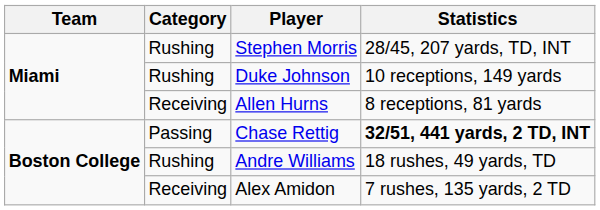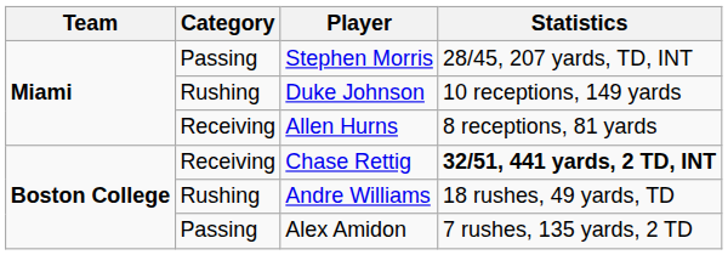Stephen Morris | Category: Rushing -> Passing
Chase Rettig | Category: Passing -> Receiving
Alex Amidon | Category: Receiving -> Passing
